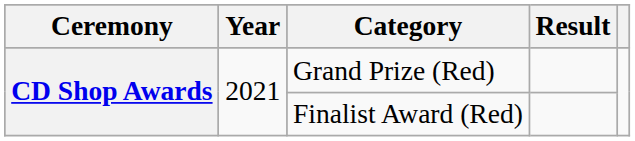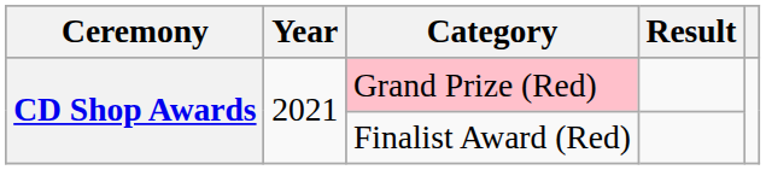Grand Prize (Red) | Category: no background -> pink background
